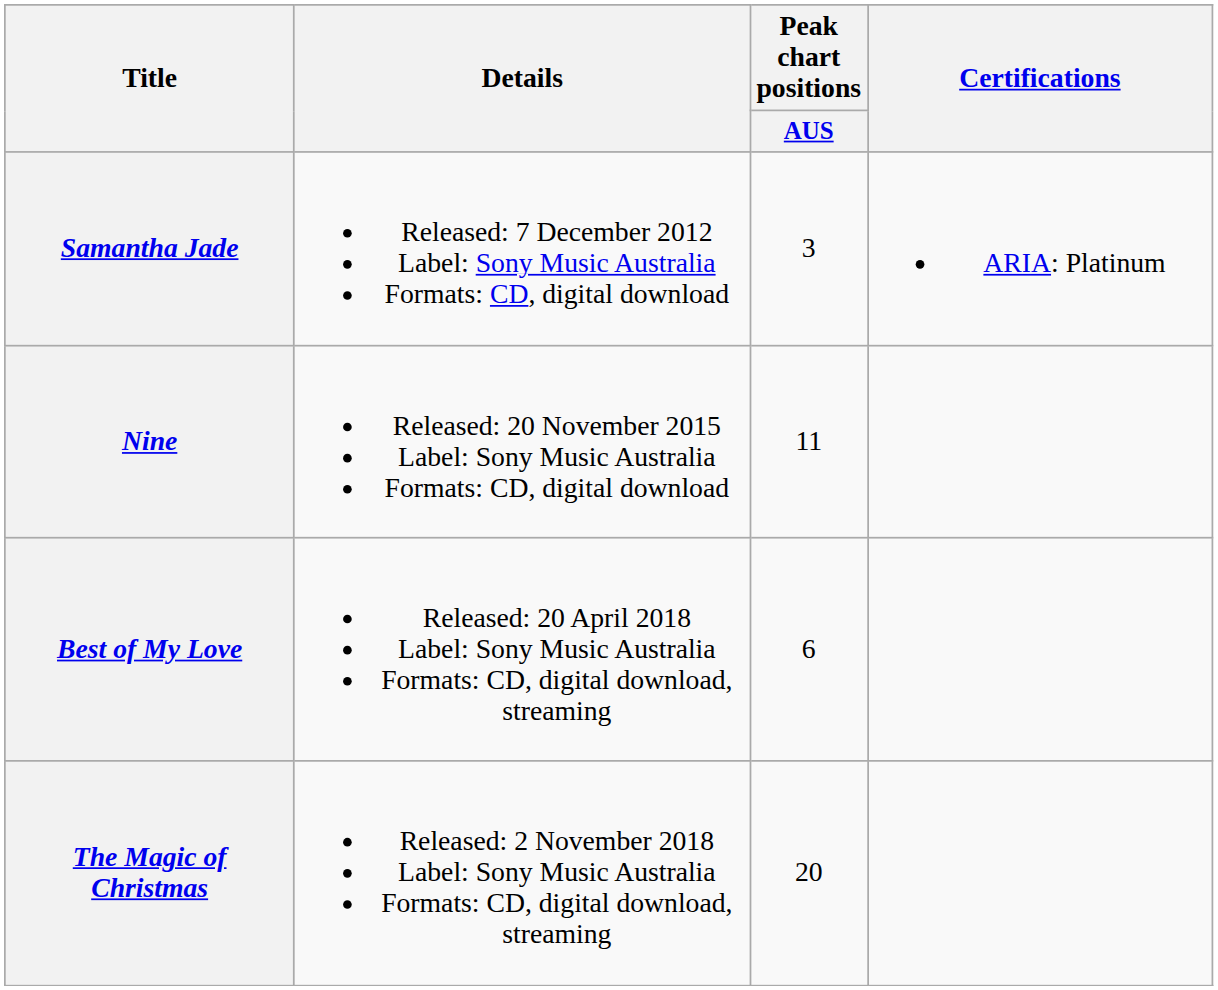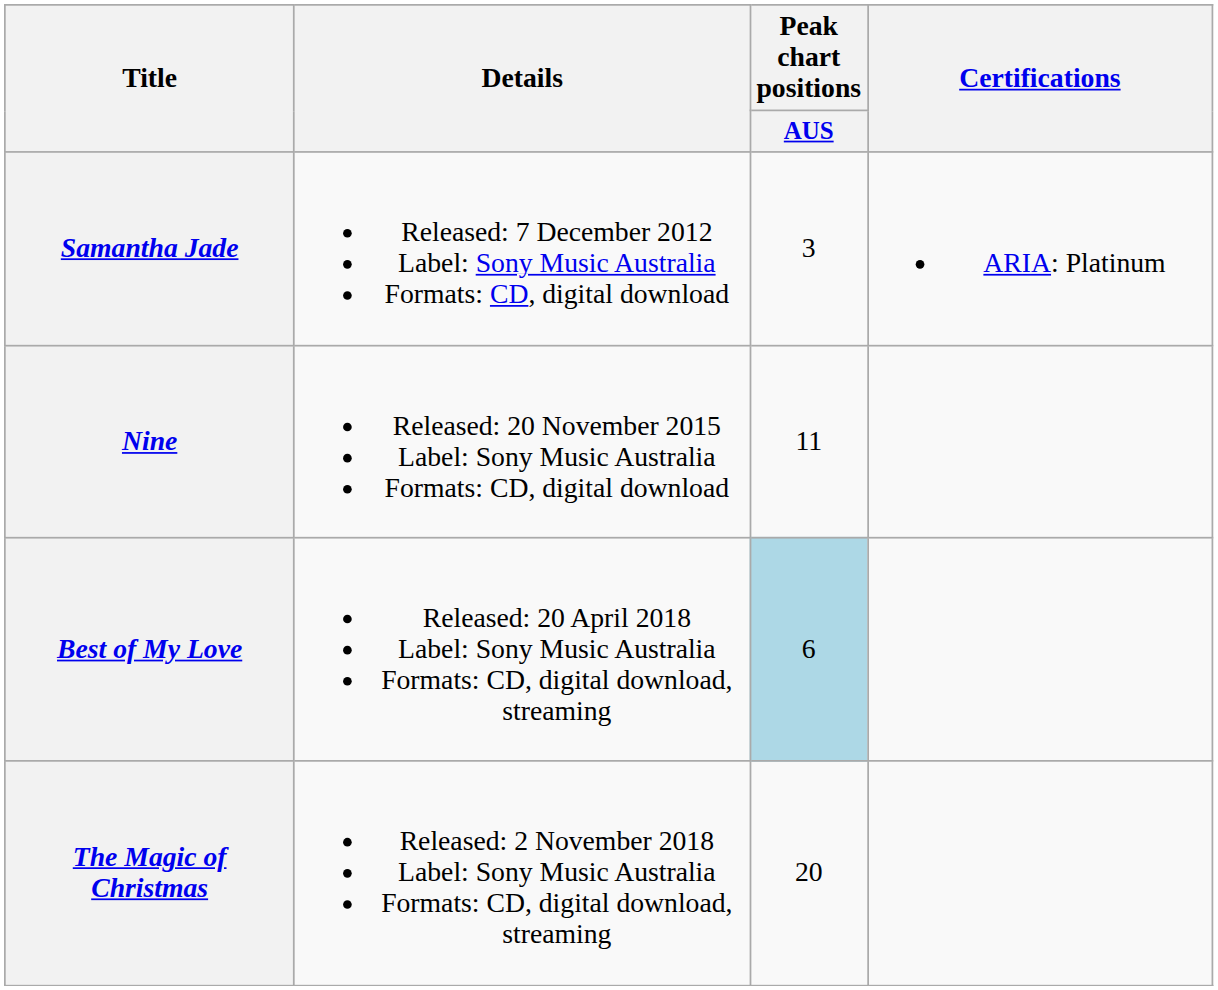Best of My Love | Peak chart positions / AUS: no background -> lightblue background
